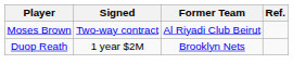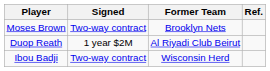Moses Brown | Former Team: Al Riyadi Club Beirut -> Brooklyn Nets
Duop Reath | Former Team: Brooklyn Nets -> Al Riyadi Club Beirut
+ row: Ibou Badji | Two-way contract | Wisconsin Herd
